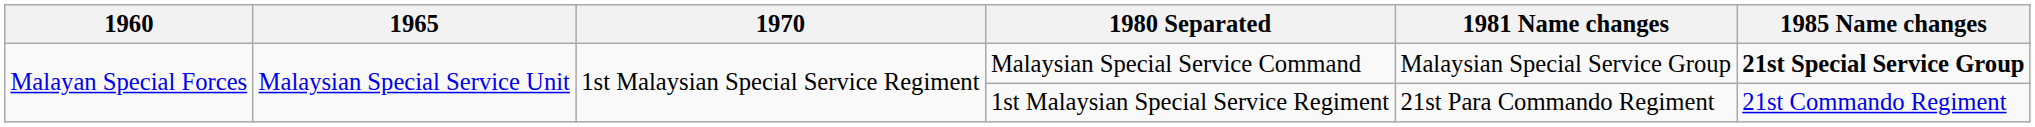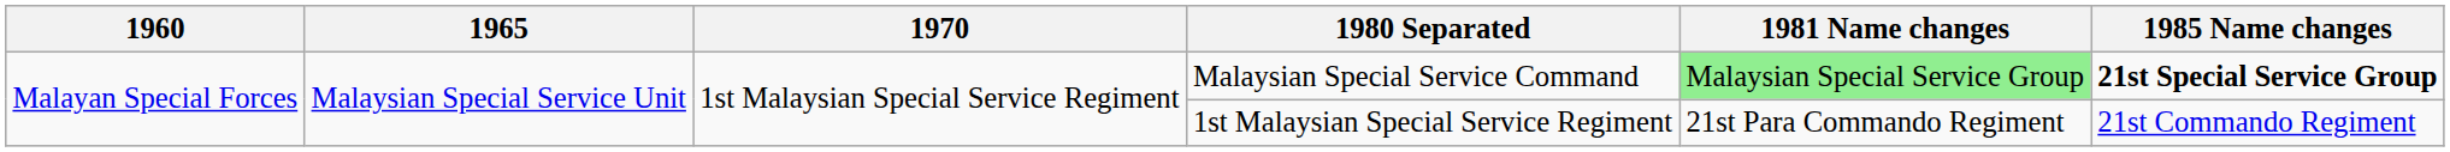Malaysian Special Service Command | 1981 Name changes: no background -> lightgreen background
